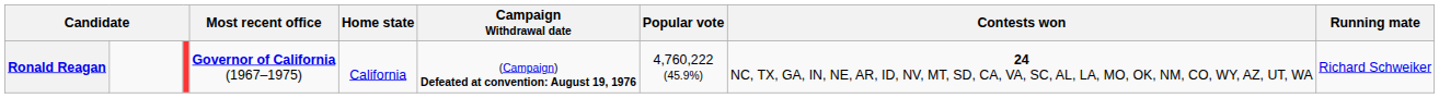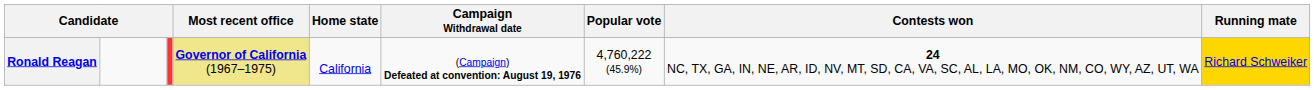Ronald Reagan | Most recent office: no background -> khaki background
Ronald Reagan | Running mate: no background -> gold background
